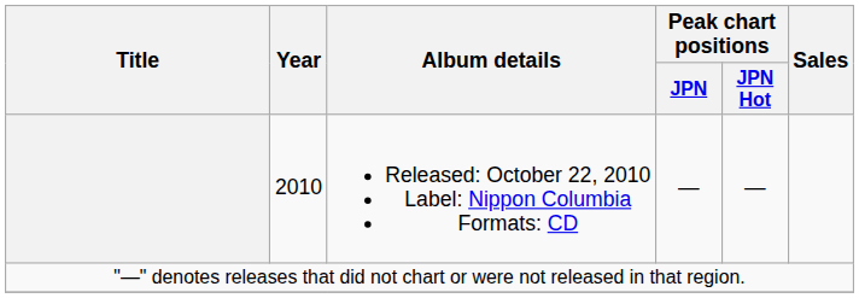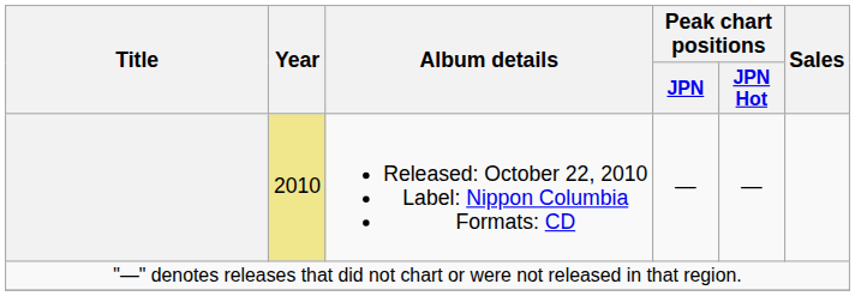row 3 | Year: no background -> khaki background
